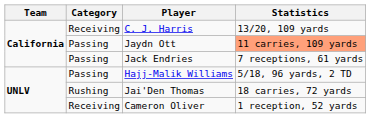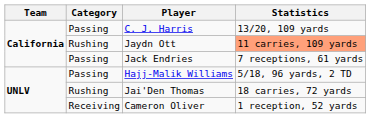C. J. Harris | Category: Receiving -> Passing
Jaydn Ott | Category: Passing -> Rushing
